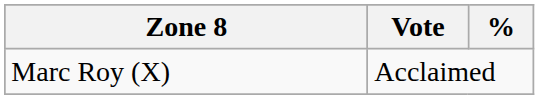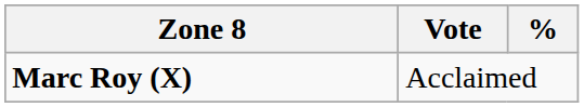Marc Roy (X) | Zone 8: normal -> bold
